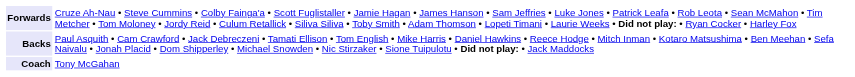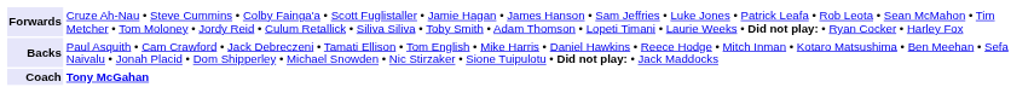Coach | column 2: normal -> bold
